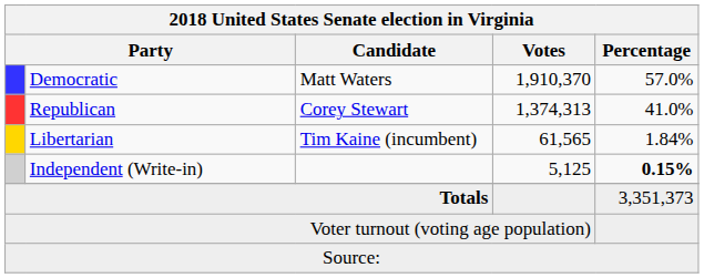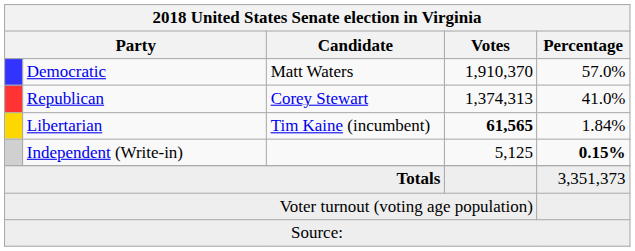Libertarian | Votes: normal -> bold
